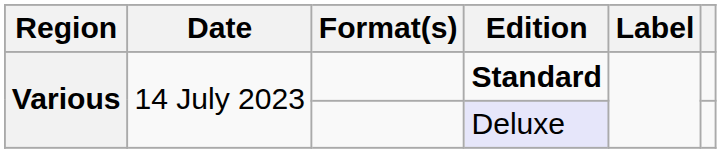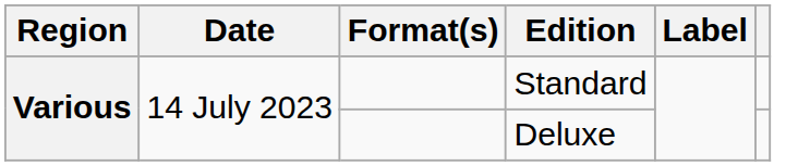Standard | Edition: bold -> normal
Deluxe | Edition: lavender background -> no background
